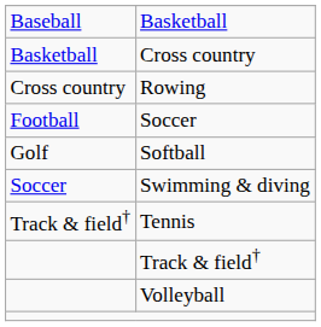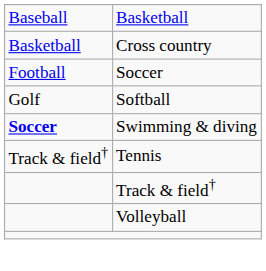- row: Cross country | Rowing
Swimming & diving | column 1: normal -> bold
